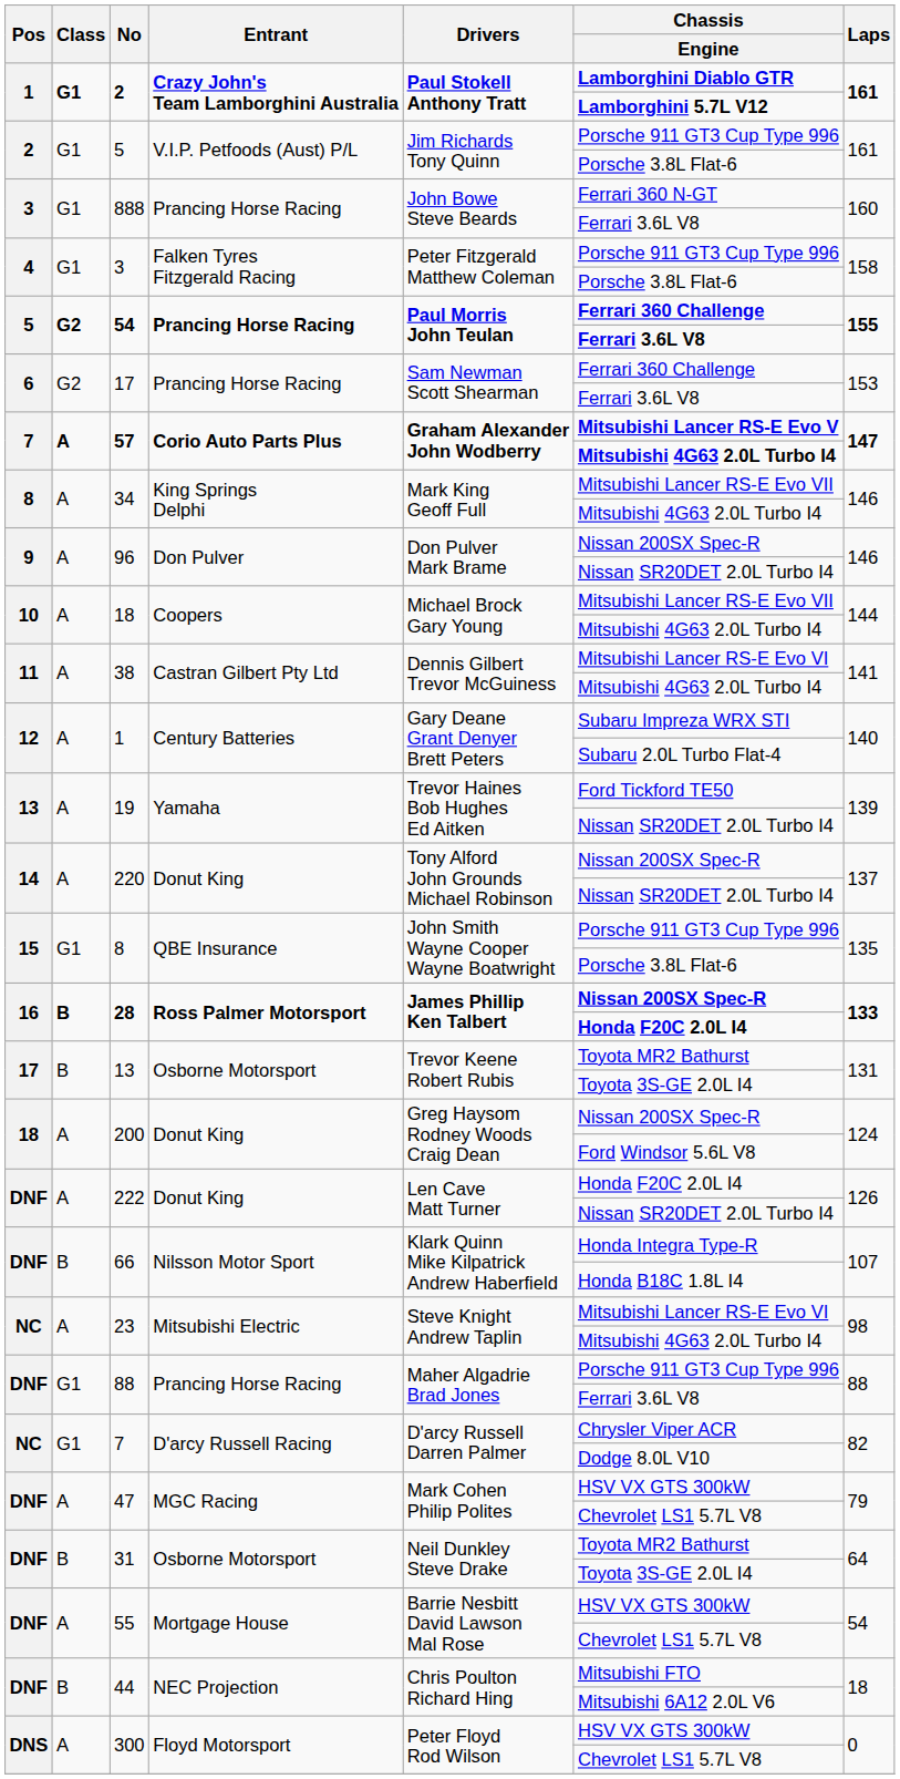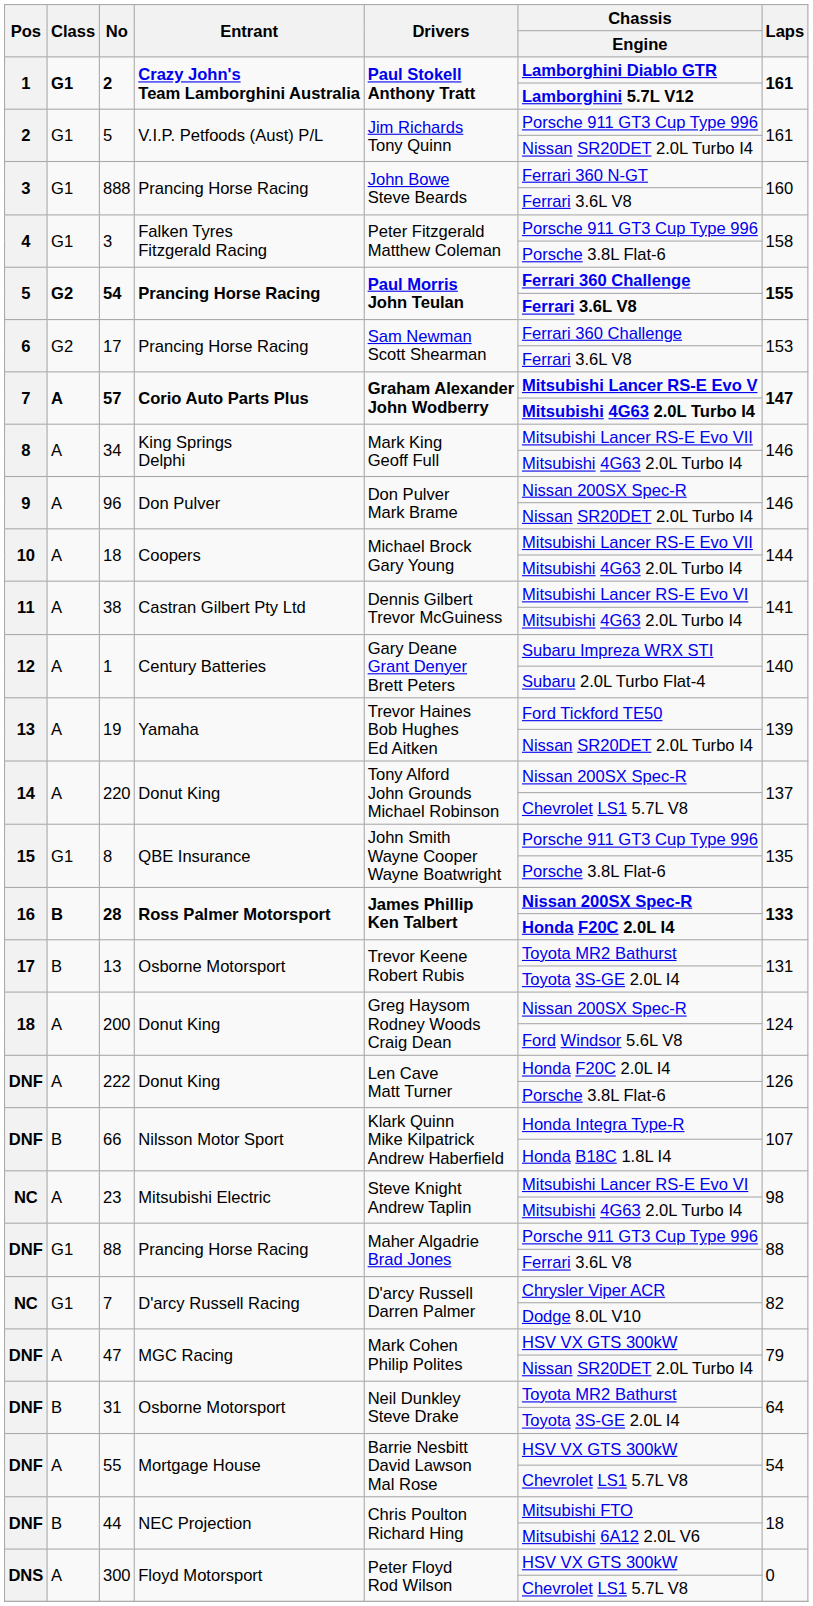row 6 | Chassis / Engine: Porsche 3.8L Flat-6 -> Nissan SR20DET 2.0L Turbo I4
row 30 | Chassis / Engine: Nissan SR20DET 2.0L Turbo I4 -> Chevrolet LS1 5.7L V8
row 40 | Chassis / Engine: Nissan SR20DET 2.0L Turbo I4 -> Porsche 3.8L Flat-6
row 50 | Chassis / Engine: Chevrolet LS1 5.7L V8 -> Nissan SR20DET 2.0L Turbo I4
